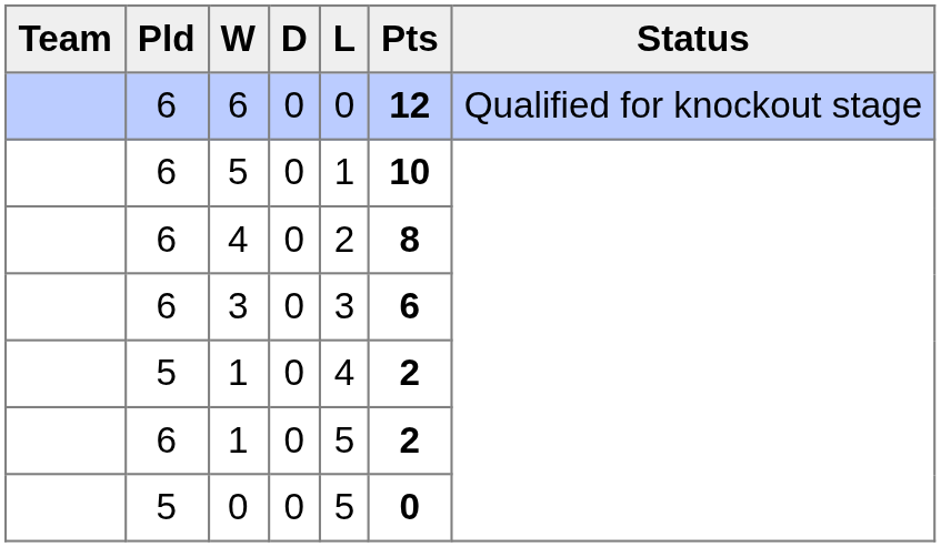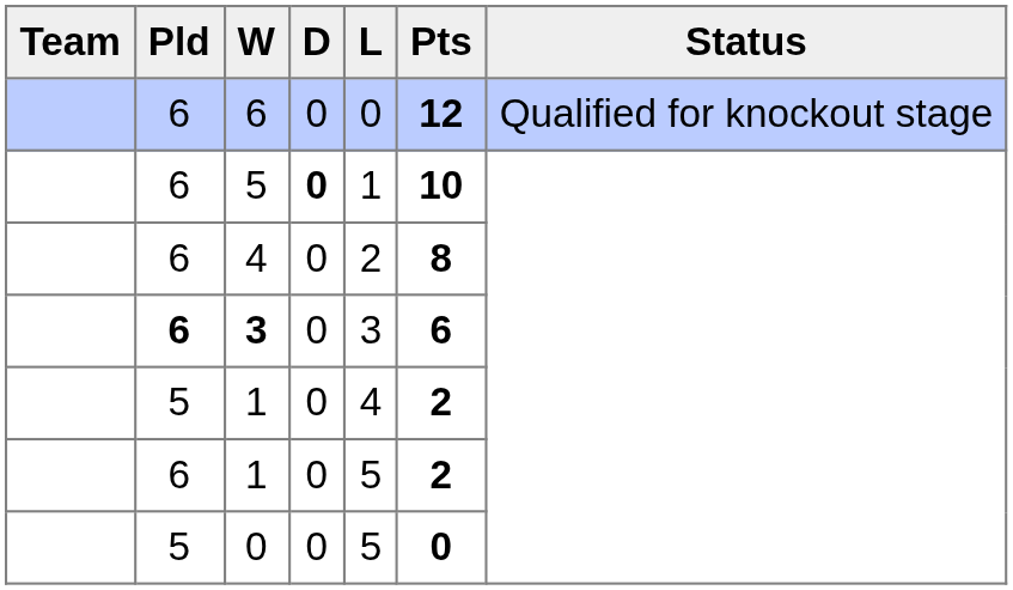row 3 | D: normal -> bold
row 5 | Pld: normal -> bold
row 5 | W: normal -> bold
